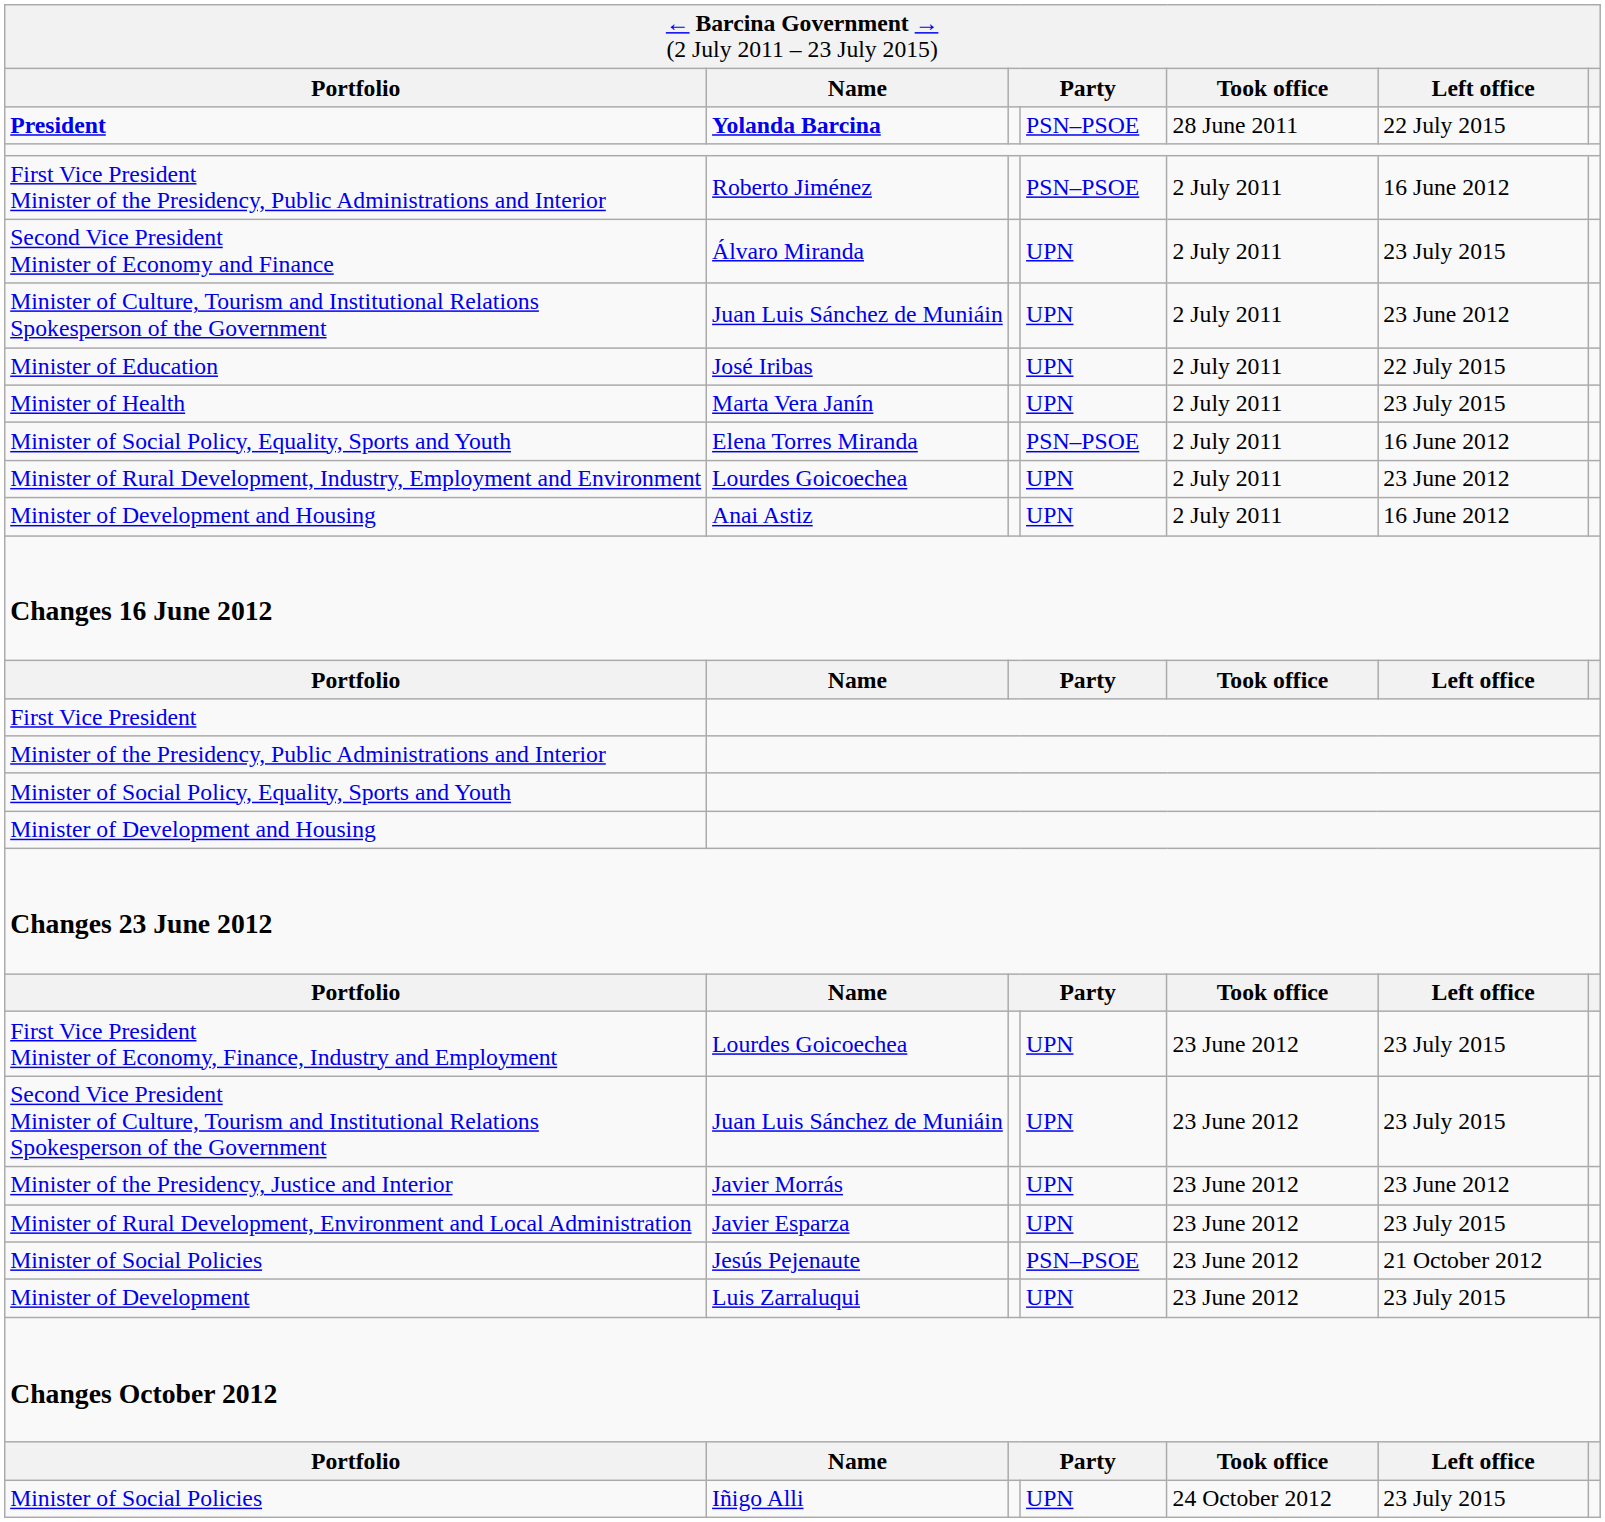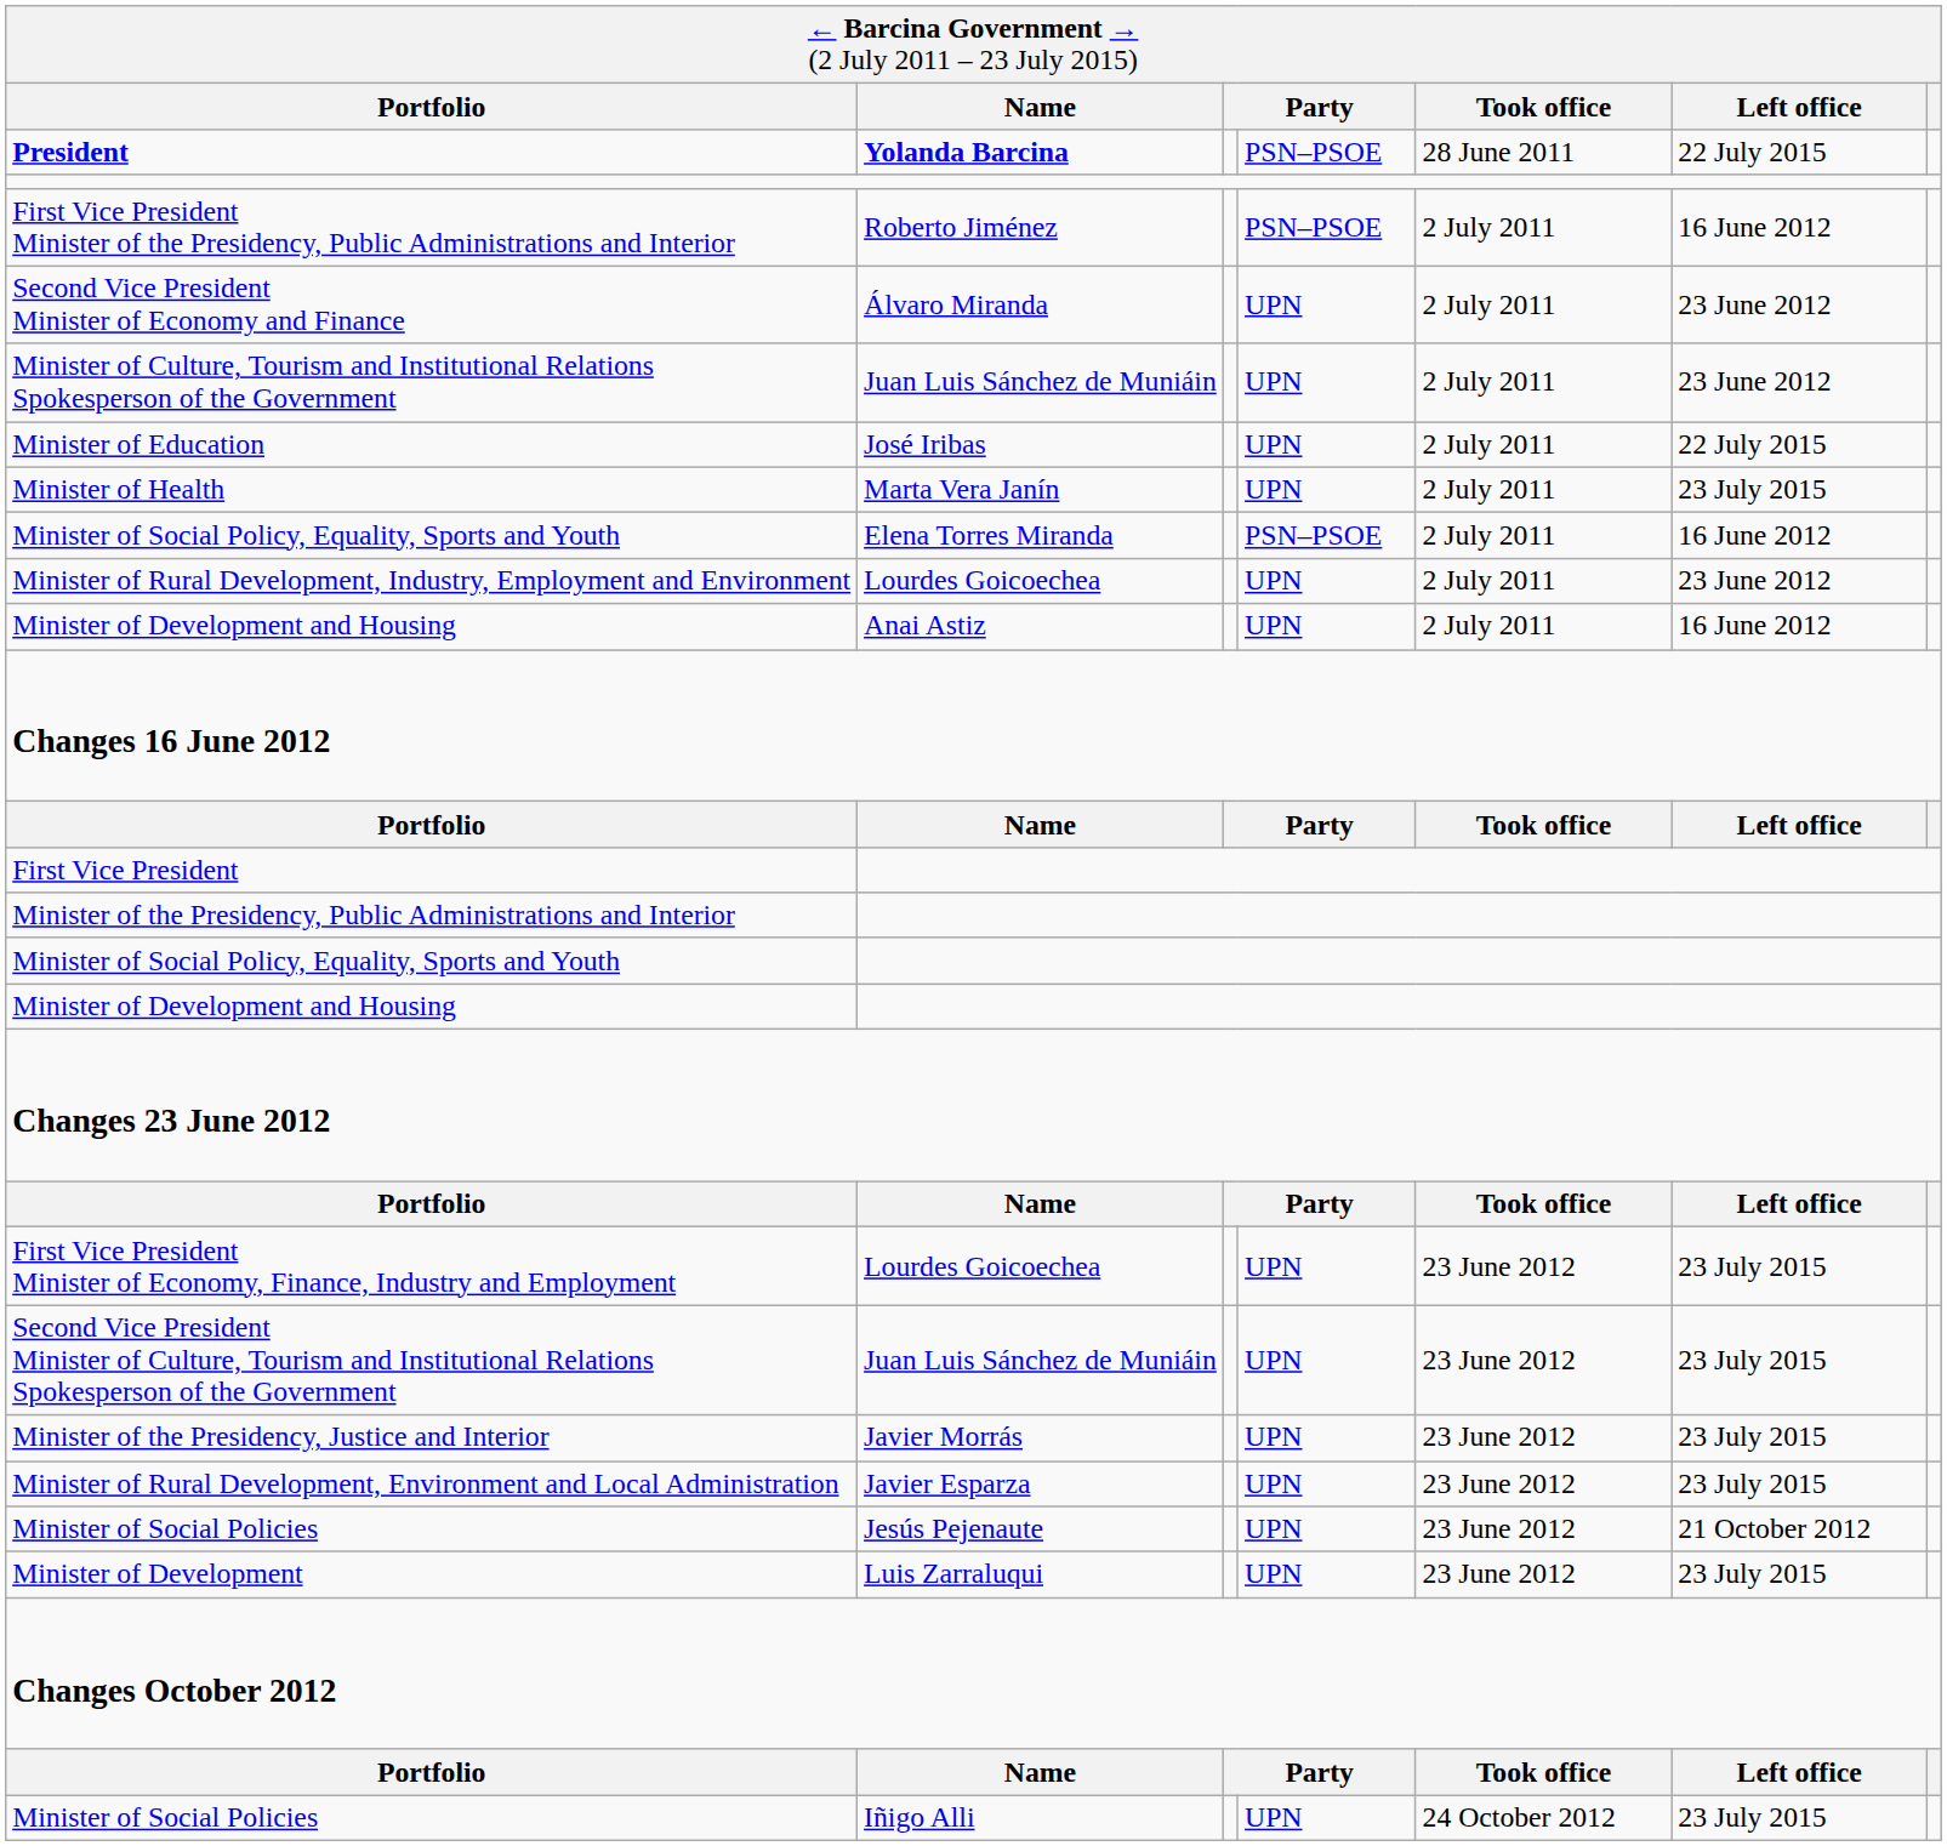Second Vice President Minister of Economy and Finance | column 6: 23 July 2015 -> 23 June 2012
Minister of the Presidency, Justice and Interior | column 6: 23 June 2012 -> 23 July 2015
Minister of Social Policies / Jesús Pejenaute | column 4: PSN–PSOE -> UPN
